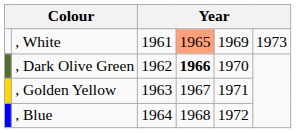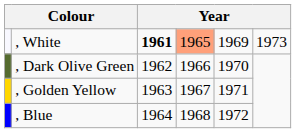, White | column 3: normal -> bold
, Dark Olive Green | column 4: bold -> normal
